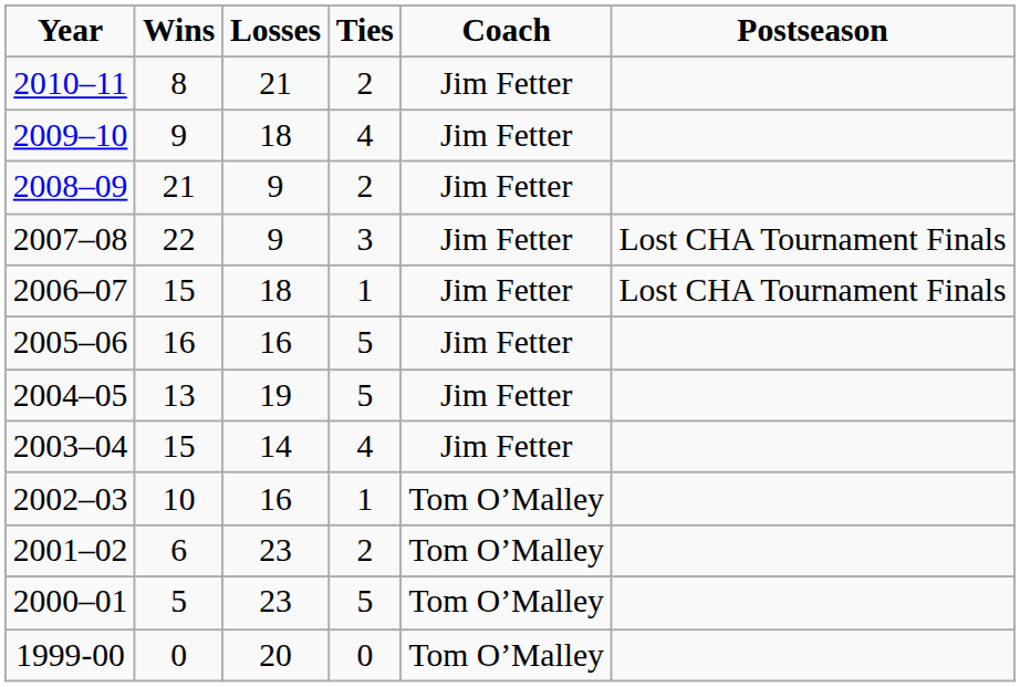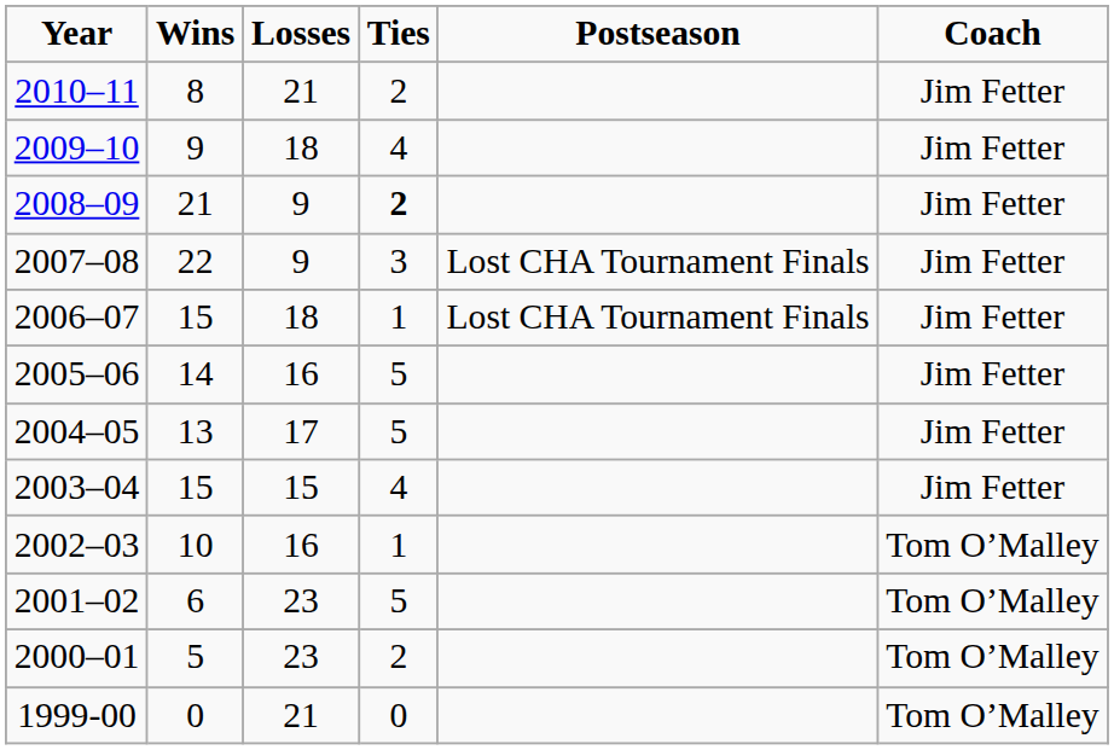columns swapped: Coach <-> Postseason
2008–09 | Ties: normal -> bold
2005–06 | Wins: 16 -> 14
2004–05 | Losses: 19 -> 17
2003–04 | Losses: 14 -> 15
2001–02 | Ties: 2 -> 5
2000–01 | Ties: 5 -> 2
1999-00 | Losses: 20 -> 21
